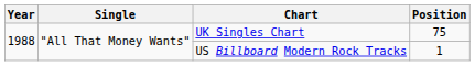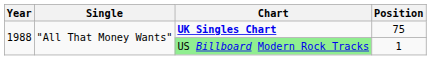row 2 | Chart: normal -> bold
row 3 | Chart: no background -> lightgreen background
